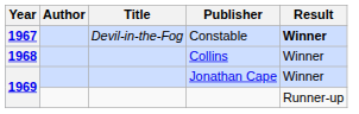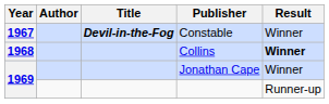Constable | Title: normal -> bold
Constable | Result: bold -> normal
Collins | Result: normal -> bold
